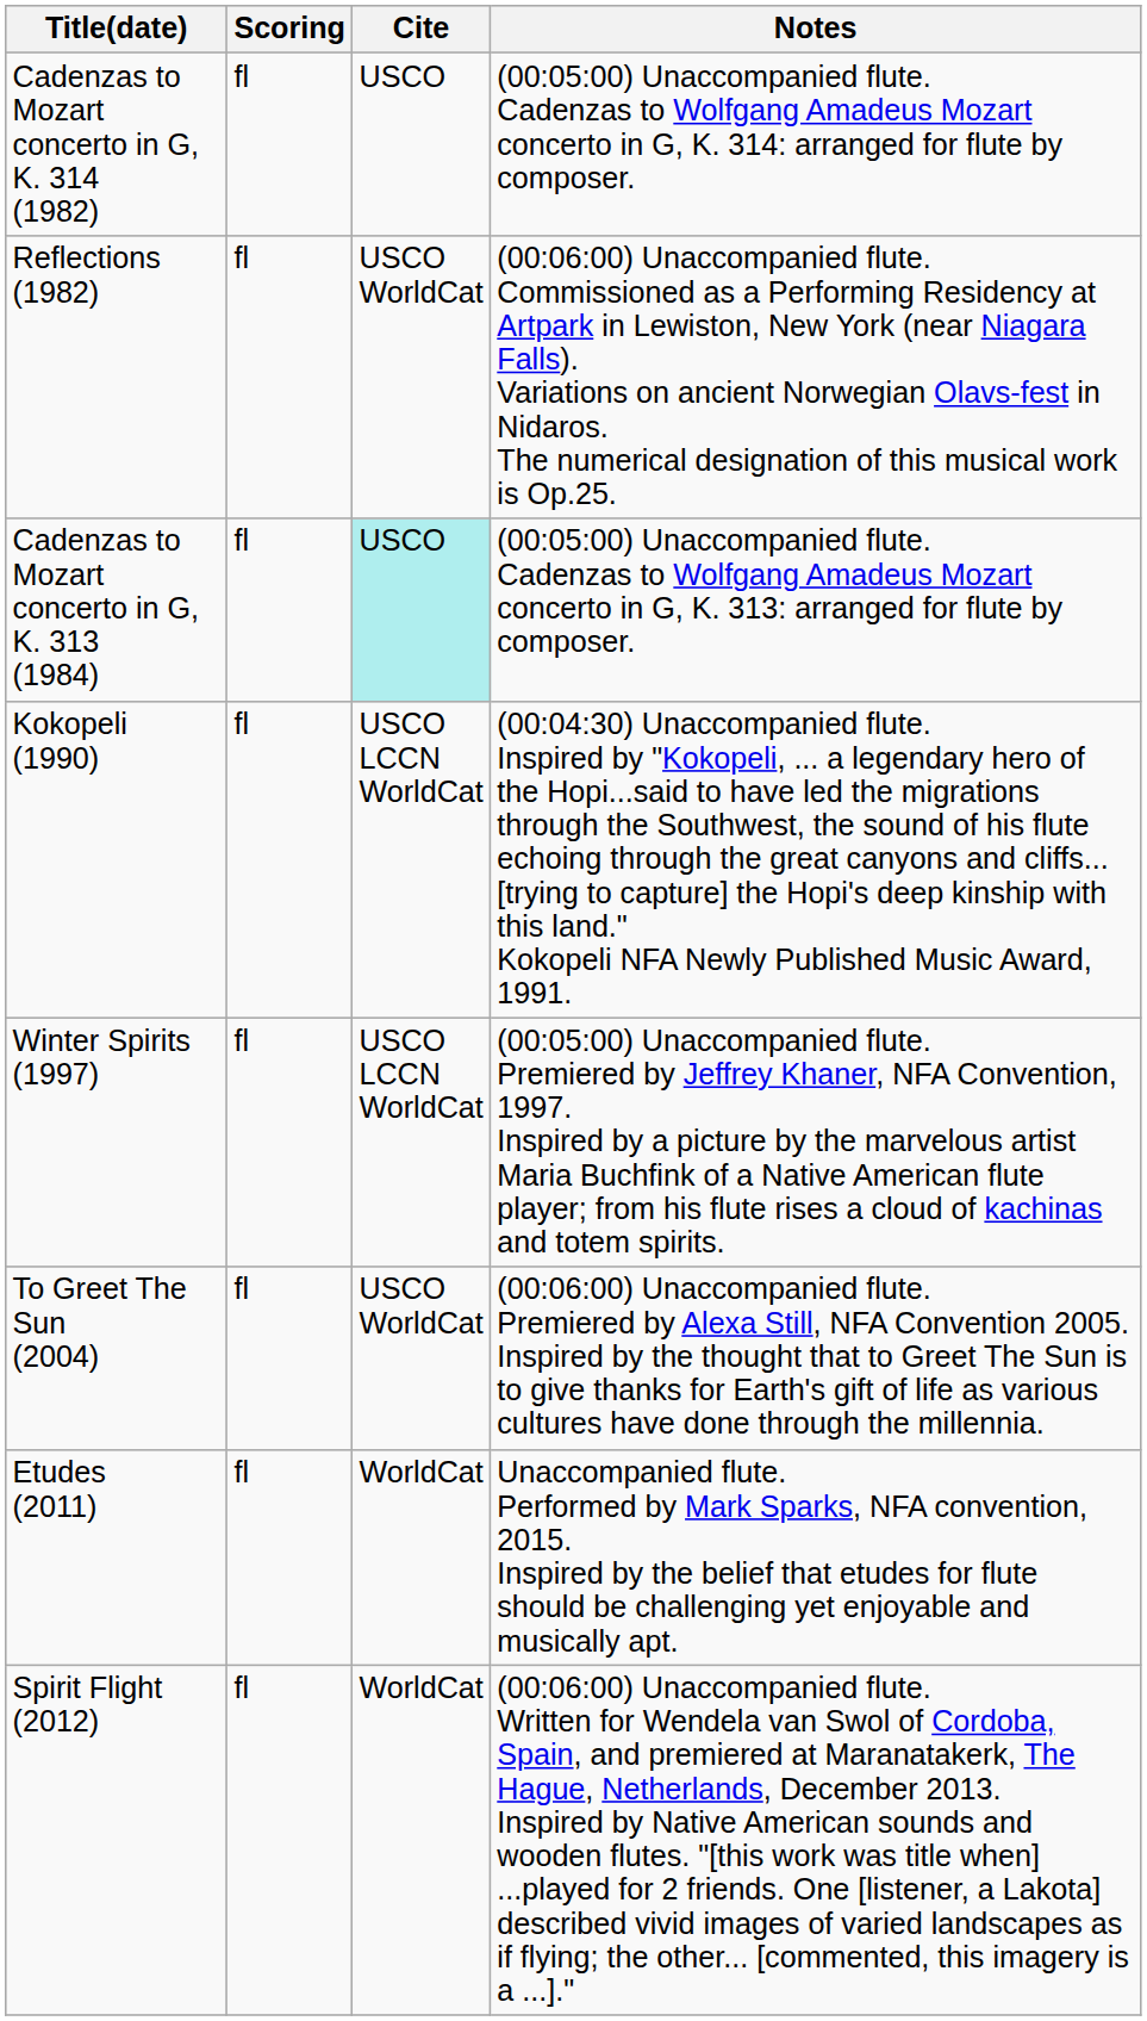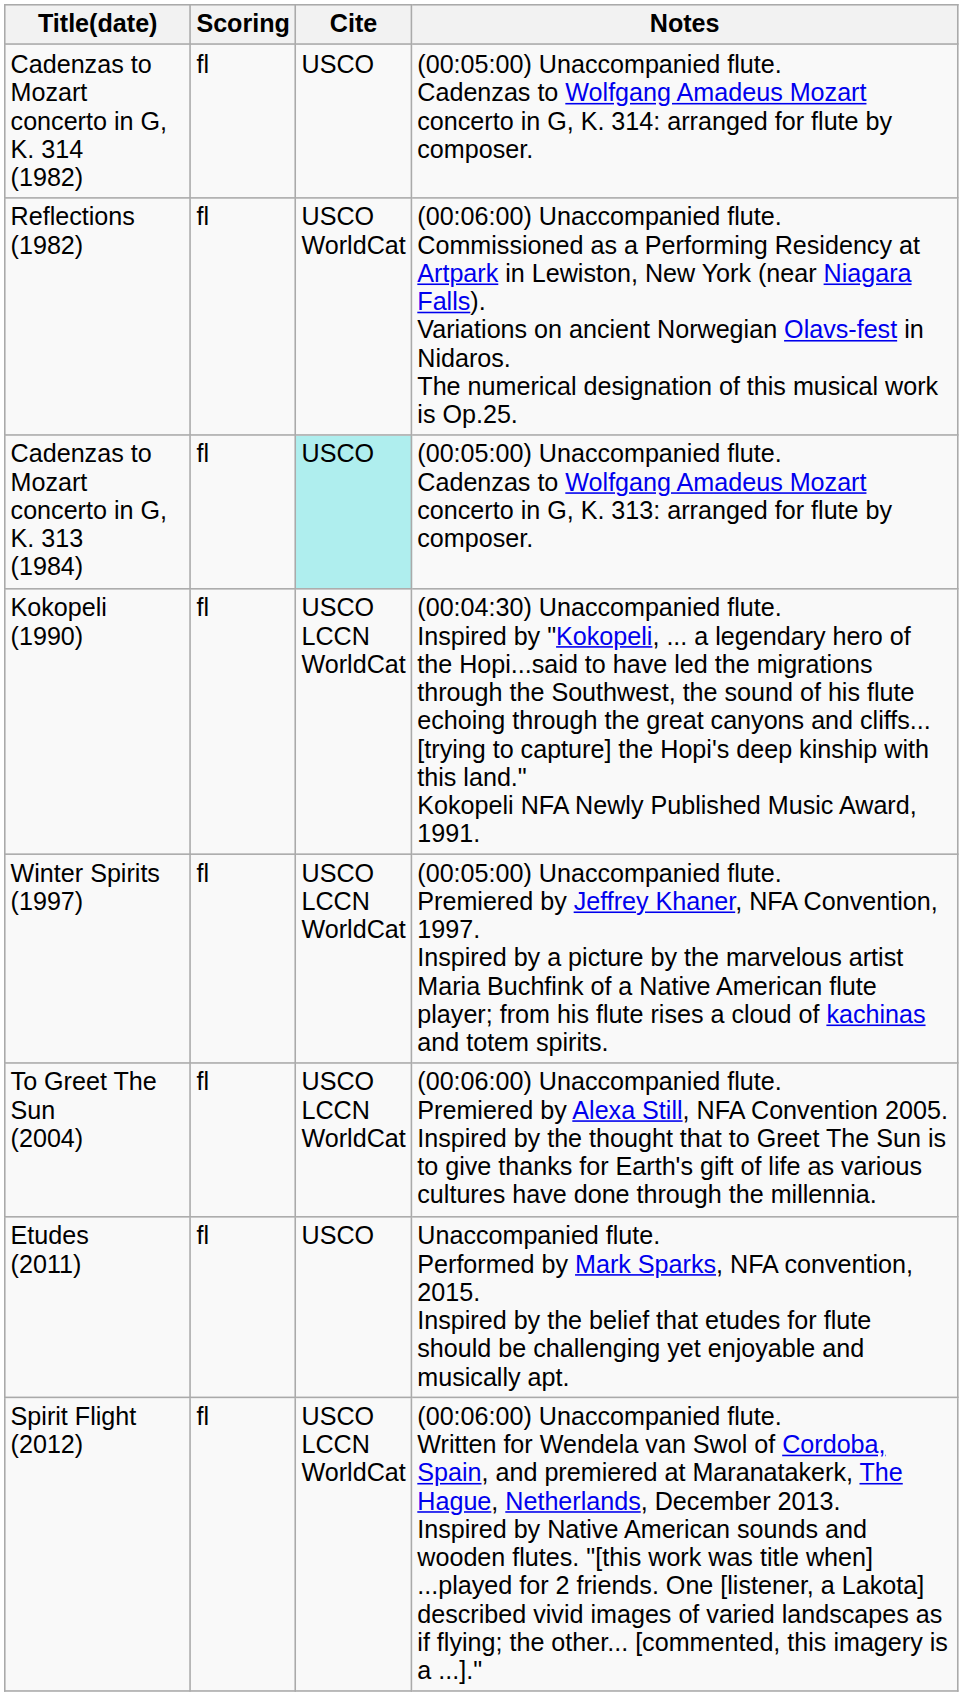To Greet The Sun (2004) | Cite: USCO WorldCat -> USCO LCCN WorldCat
Etudes (2011) | Cite: WorldCat -> USCO
Spirit Flight (2012) | Cite: WorldCat -> USCO LCCN WorldCat
